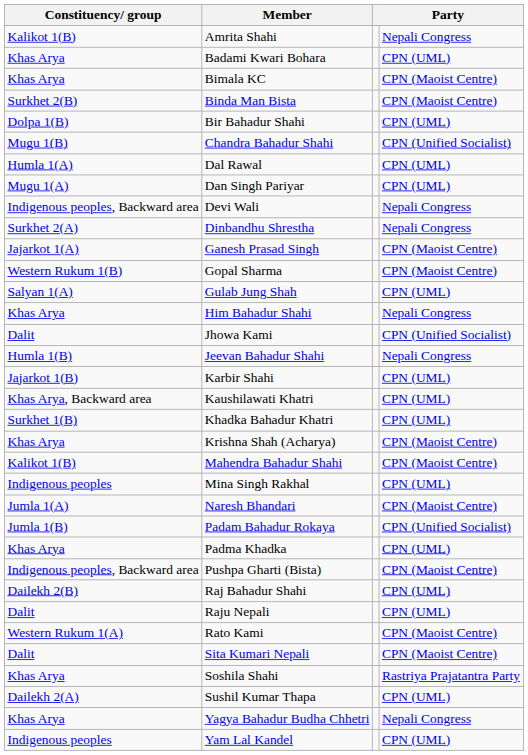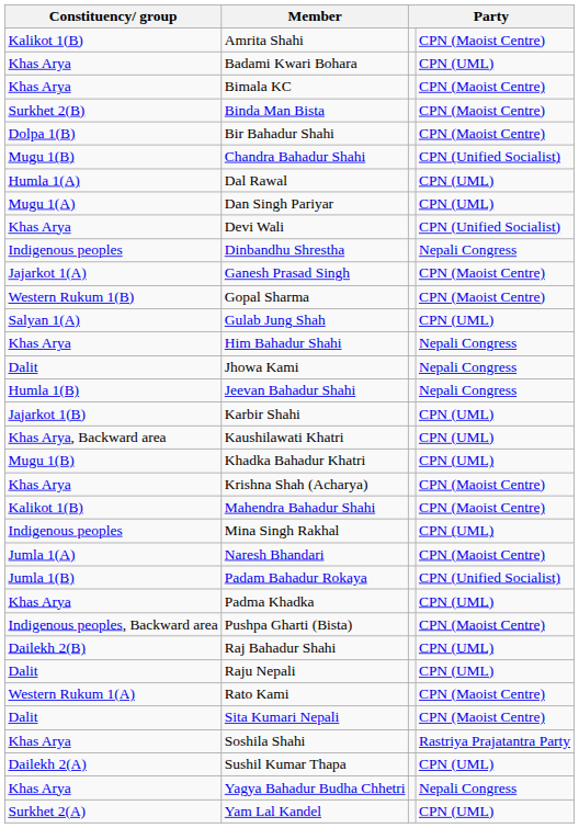Amrita Shahi | column 4: Nepali Congress -> CPN (Maoist Centre)
Bir Bahadur Shahi | column 4: CPN (UML) -> CPN (Maoist Centre)
Devi Wali | Constituency/ group: Indigenous peoples, Backward area -> Khas Arya
Devi Wali | column 4: Nepali Congress -> CPN (Unified Socialist)
Dinbandhu Shrestha | Constituency/ group: Surkhet 2(A) -> Indigenous peoples
Jhowa Kami | column 4: CPN (Unified Socialist) -> Nepali Congress
Khadka Bahadur Khatri | Constituency/ group: Surkhet 1(B) -> Mugu 1(B)
Yam Lal Kandel | Constituency/ group: Indigenous peoples -> Surkhet 2(A)
